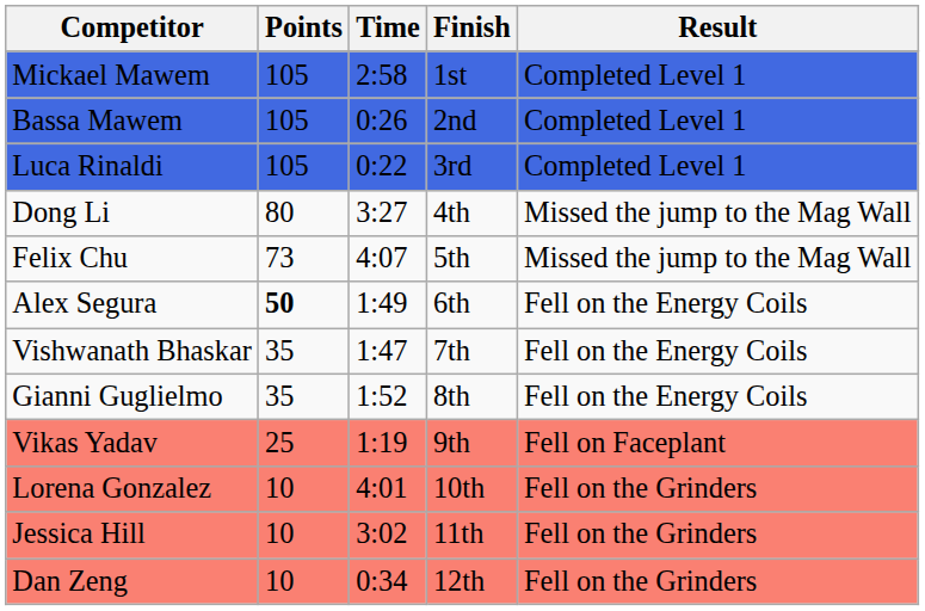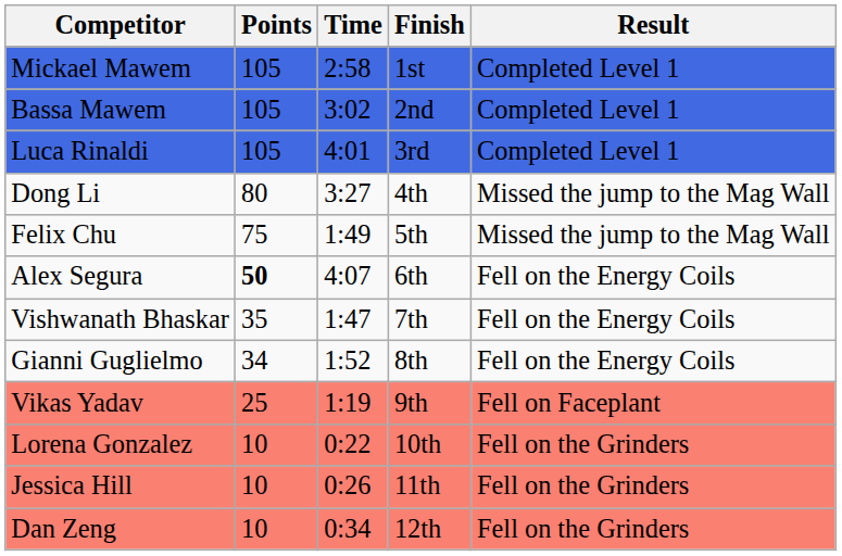Bassa Mawem | Time: 0:26 -> 3:02
Luca Rinaldi | Time: 0:22 -> 4:01
Felix Chu | Points: 73 -> 75
Felix Chu | Time: 4:07 -> 1:49
Alex Segura | Time: 1:49 -> 4:07
Gianni Guglielmo | Points: 35 -> 34
Lorena Gonzalez | Time: 4:01 -> 0:22
Jessica Hill | Time: 3:02 -> 0:26
